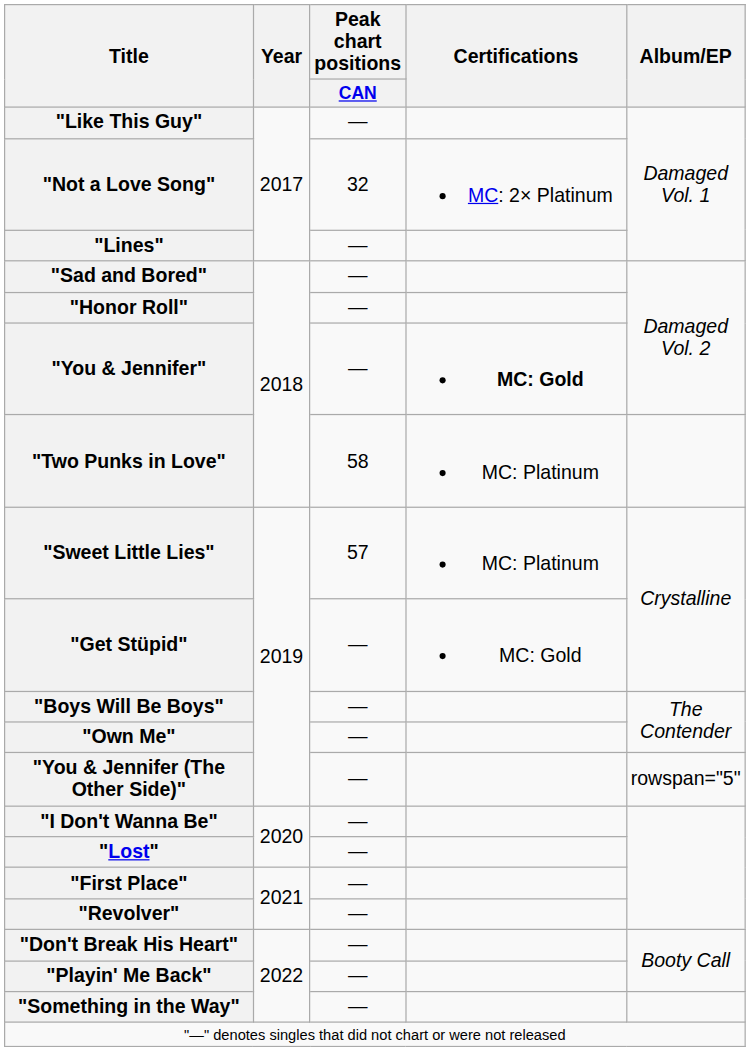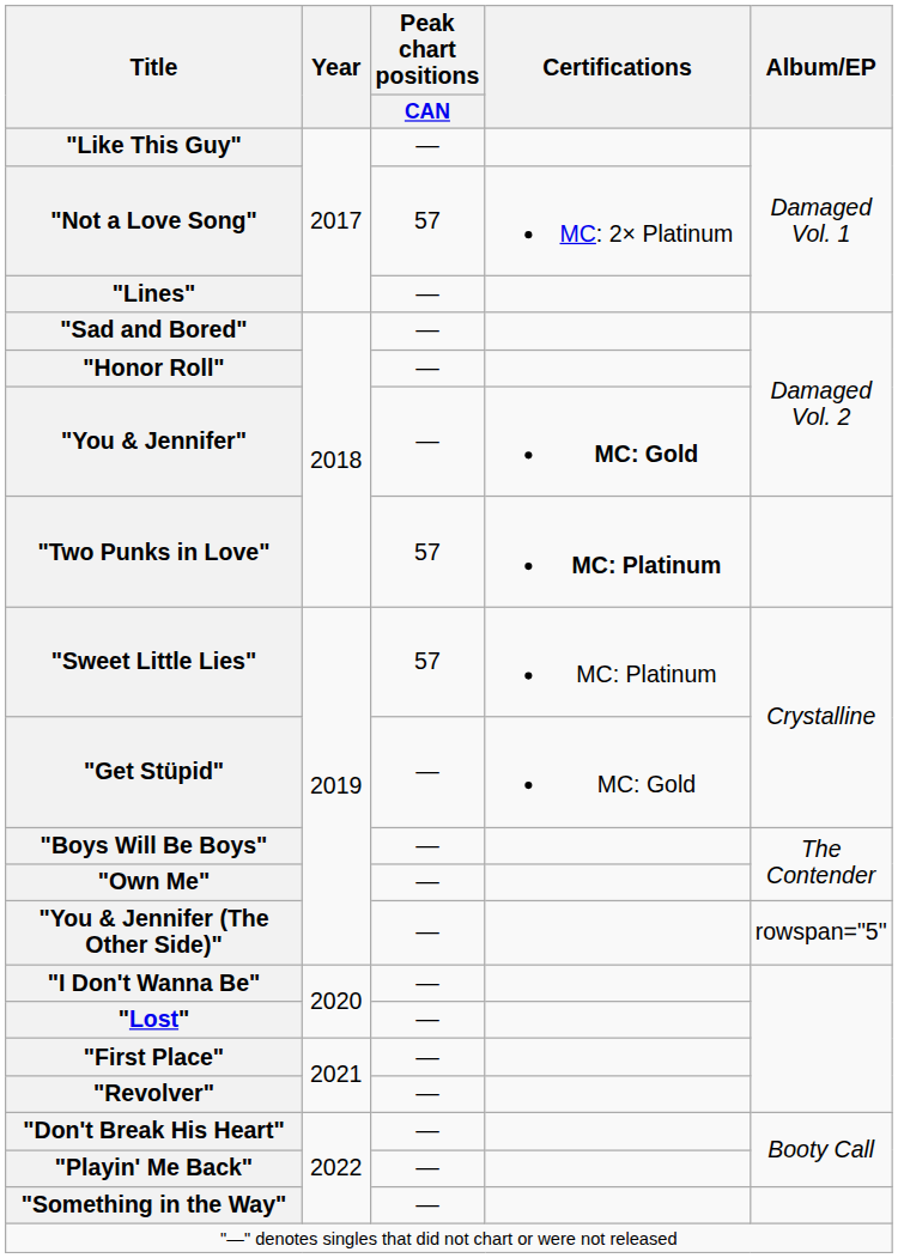"Not a Love Song" | Peak chart positions / CAN: 32 -> 57
"Two Punks in Love" | Peak chart positions / CAN: 58 -> 57
"Two Punks in Love" | Certifications: normal -> bold
